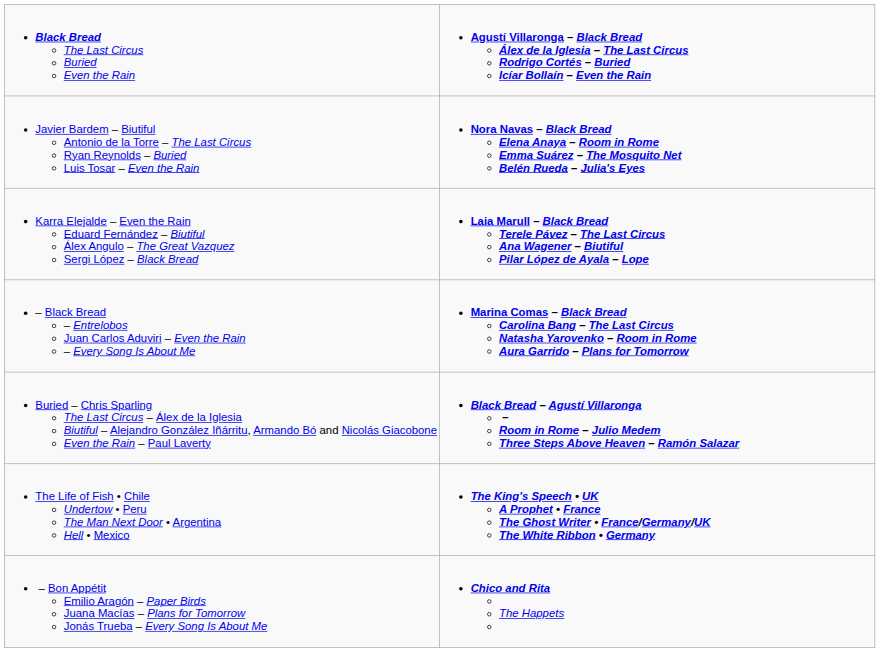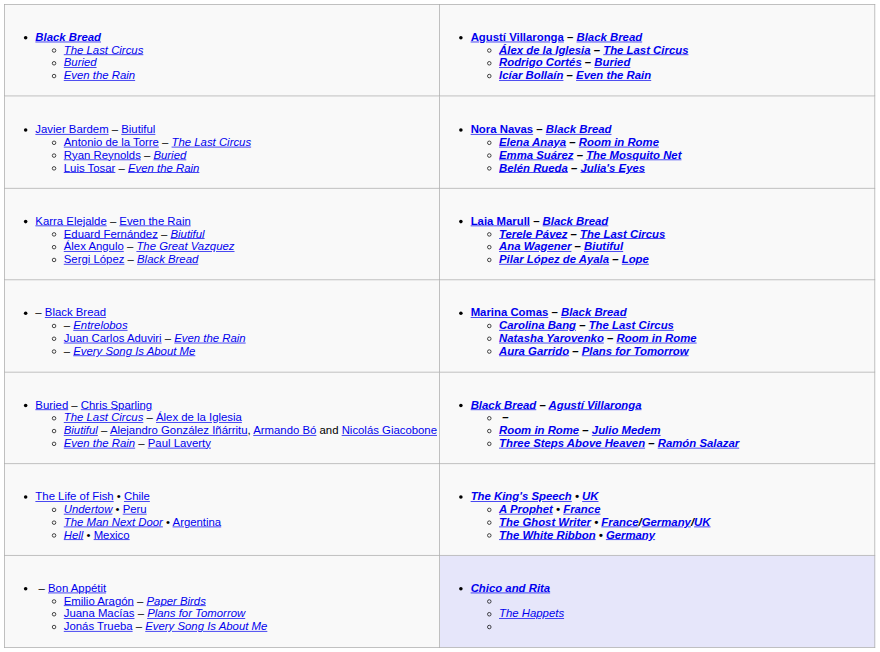row 7 | column 2: no background -> lavender background
